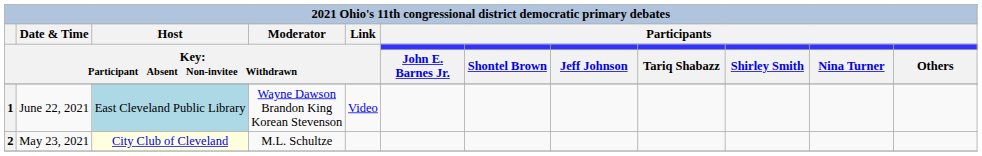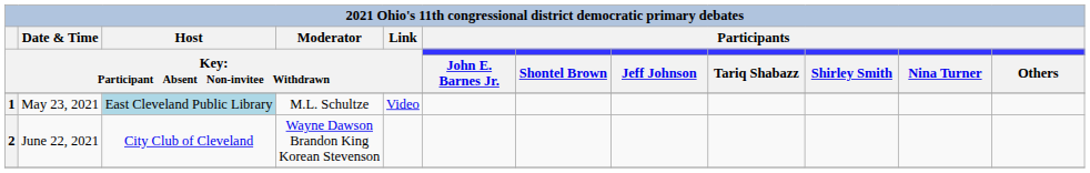1 | column 2: June 22, 2021 -> May 23, 2021
1 | column 4: Wayne Dawson Brandon King Korean Stevenson -> M.L. Schultze
2 | column 2: May 23, 2021 -> June 22, 2021
2 | column 3: lightyellow background -> no background
2 | column 4: M.L. Schultze -> Wayne Dawson Brandon King Korean Stevenson
